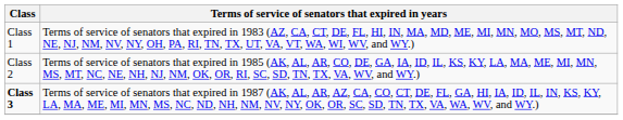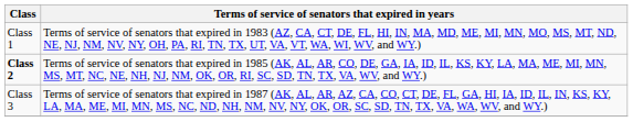Class 2 | Class: normal -> bold
Class 3 | Class: bold -> normal
